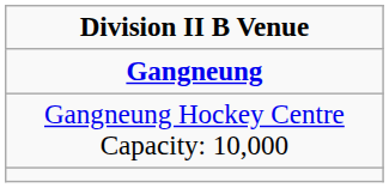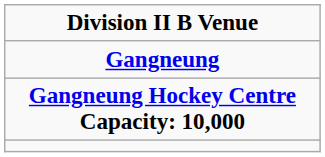row 3 | column 1: normal -> bold
